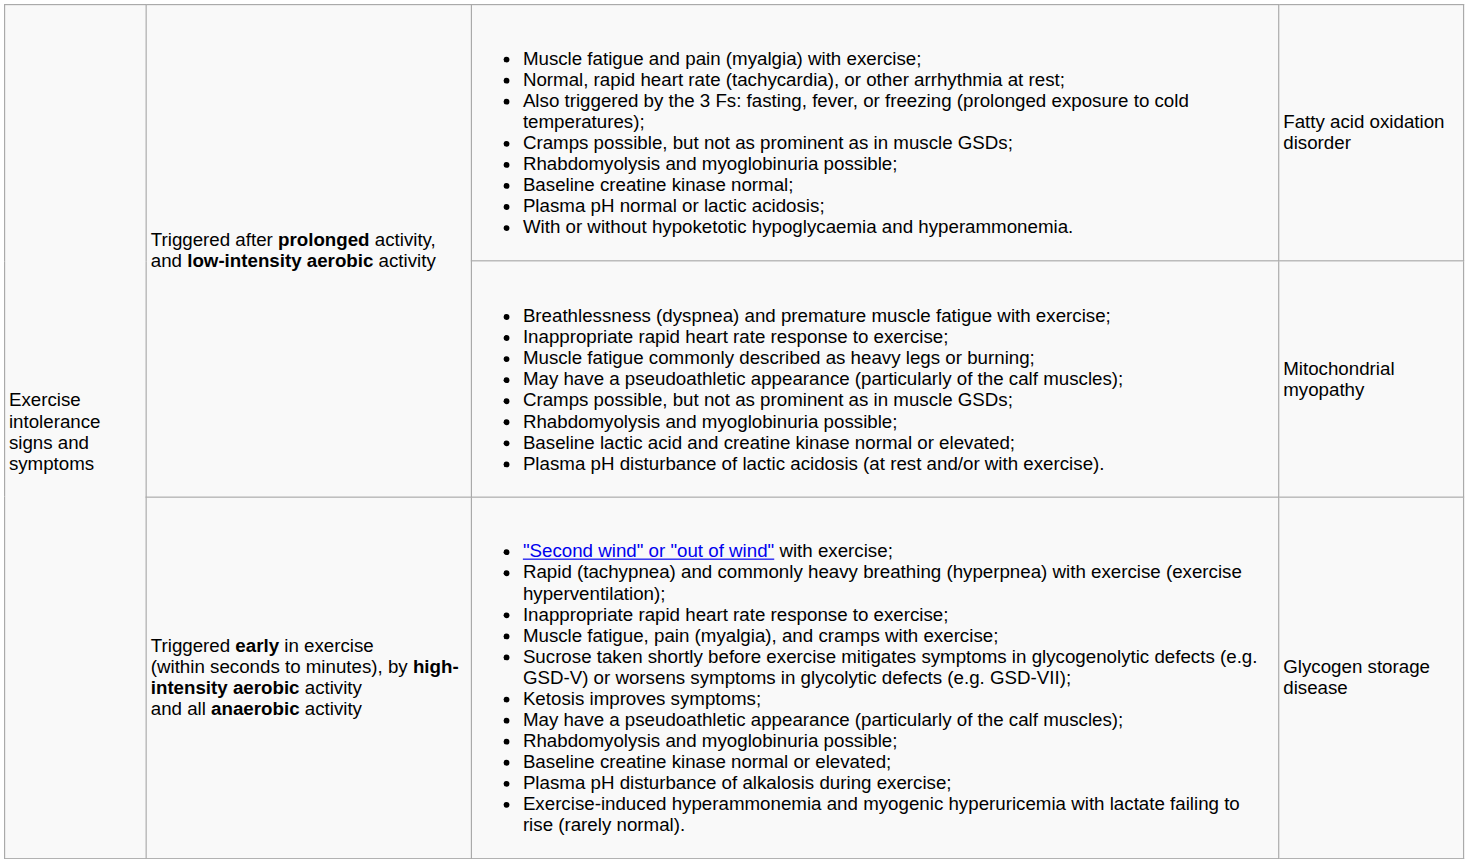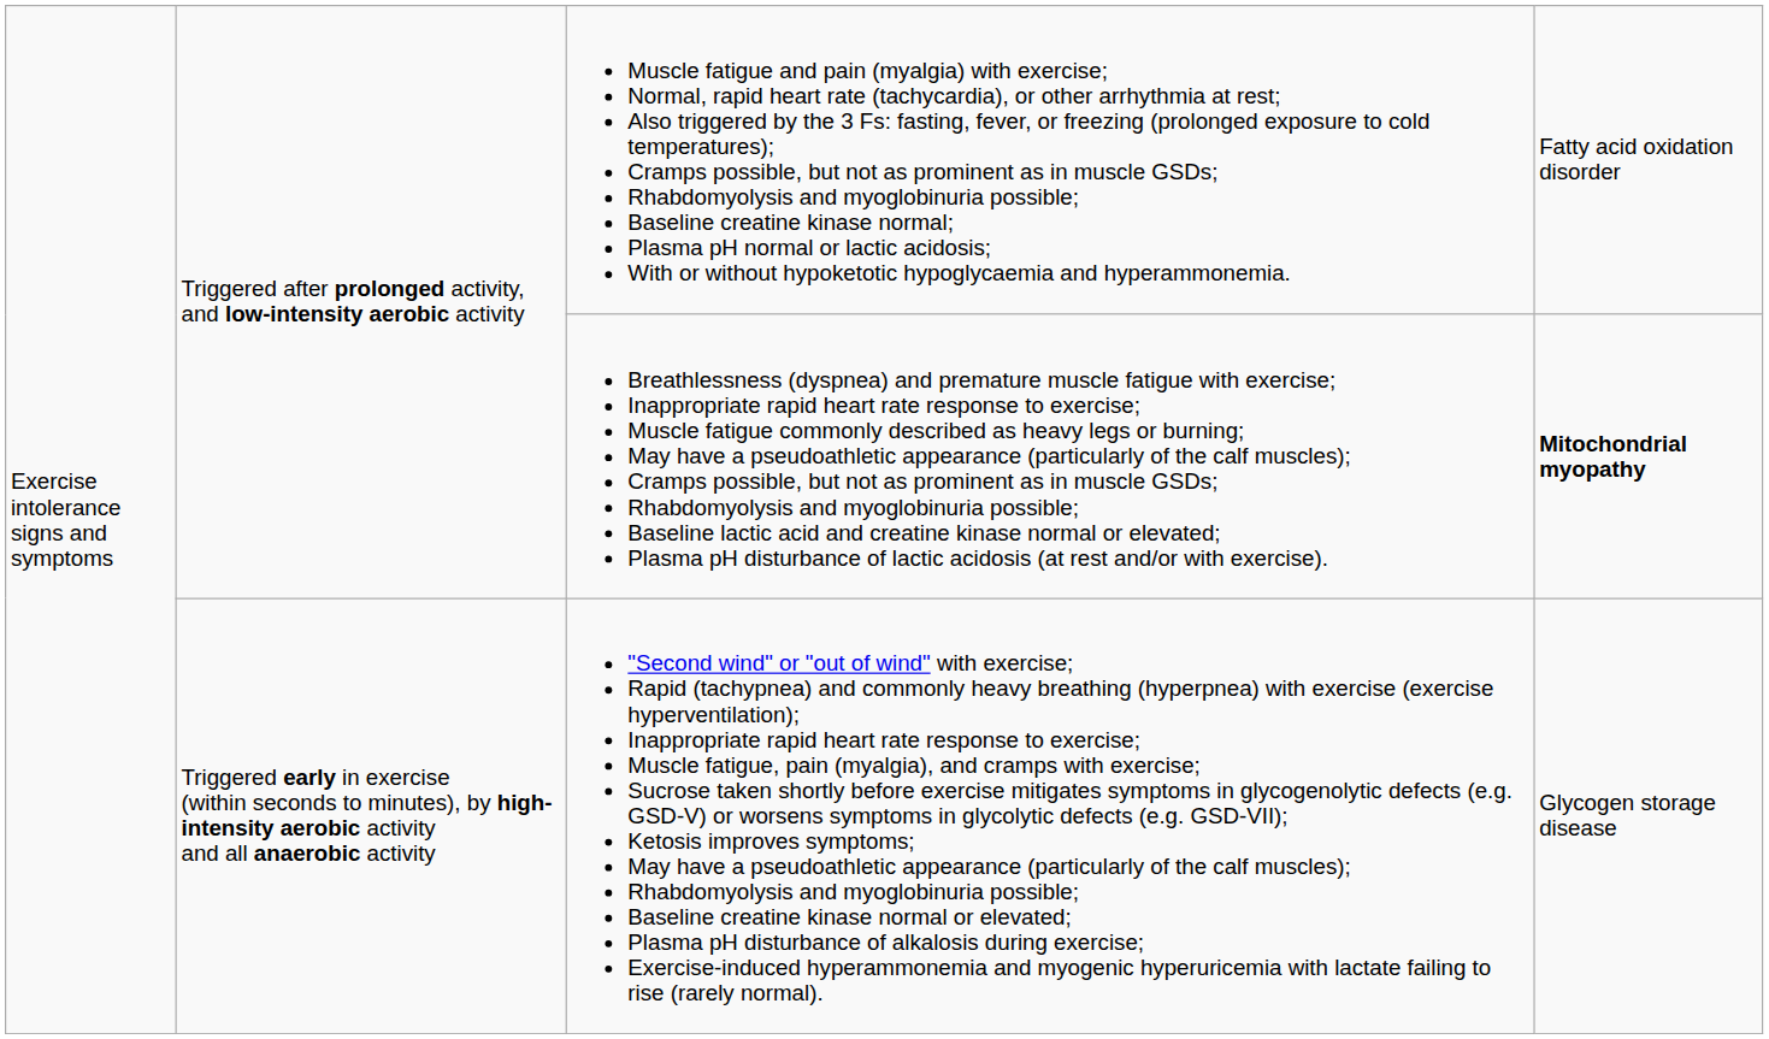row 2 | column 4: normal -> bold
